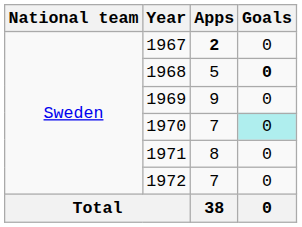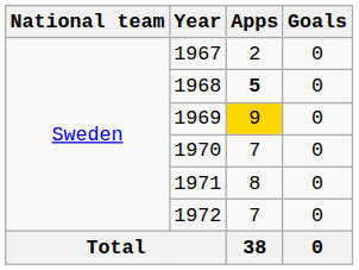1967 | Apps: bold -> normal
1968 | Apps: normal -> bold
1968 | Goals: bold -> normal
1969 | Apps: no background -> gold background
1970 | Goals: paleturquoise background -> no background
